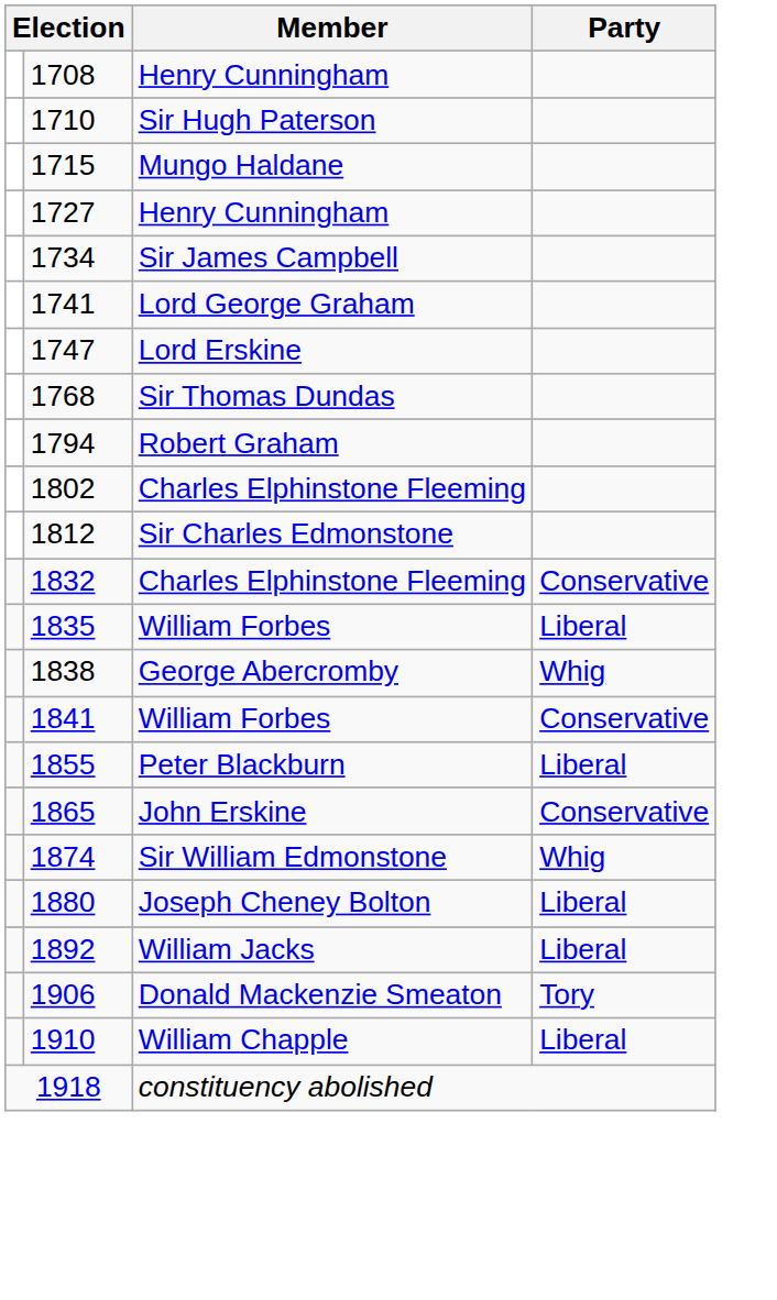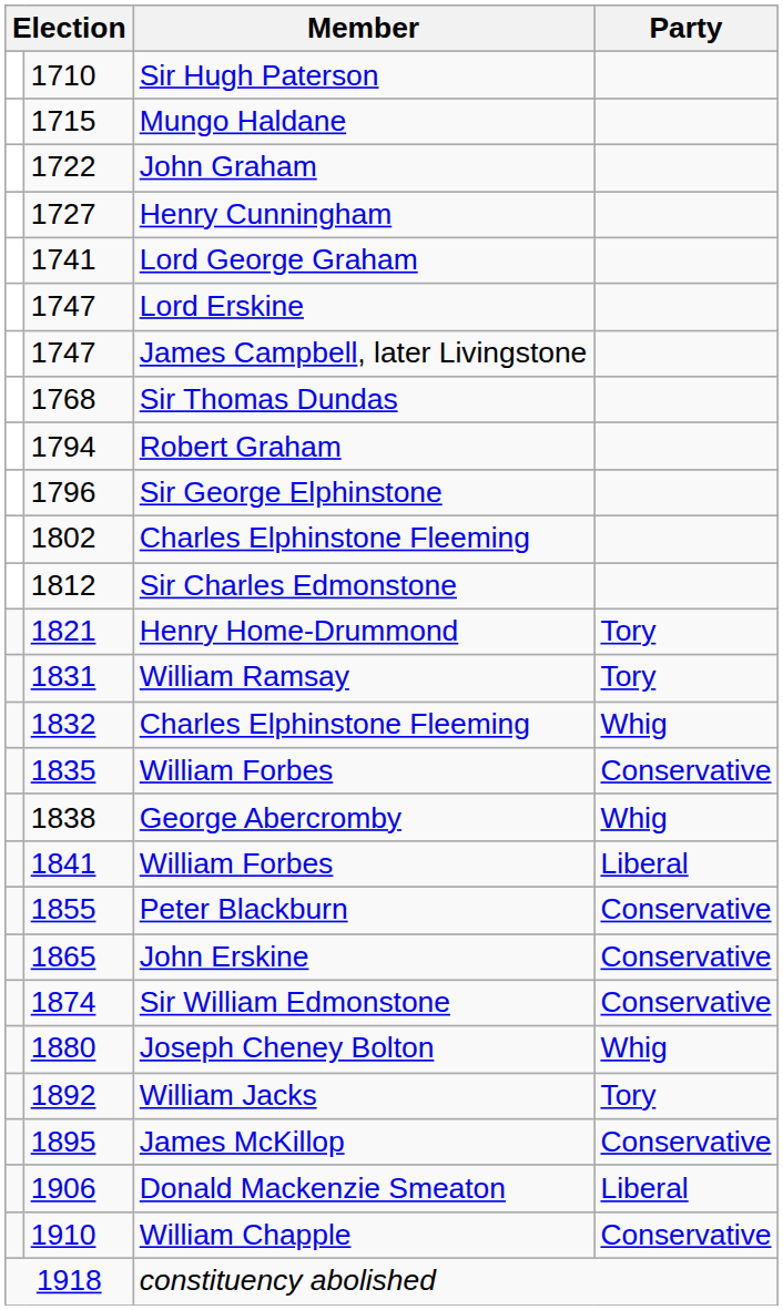- row: 1708 | Henry Cunningham
+ row: 1722 | John Graham
- row: 1734 | Sir James Campbell
+ row: 1747 | James Campbell, later Livingstone
+ row: 1796 | Sir George Elphinstone
+ row: 1821 | Henry Home-Drummond | Tory
+ row: 1831 | William Ramsay | Tory
1832 | Party: Conservative -> Whig
1835 | Party: Liberal -> Conservative
1841 | Party: Conservative -> Liberal
1855 | Party: Liberal -> Conservative
1874 | Party: Whig -> Conservative
1880 | Party: Liberal -> Whig
1892 | Party: Liberal -> Tory
+ row: 1895 | James McKillop | Conservative
1906 | Party: Tory -> Liberal
1910 | Party: Liberal -> Conservative
